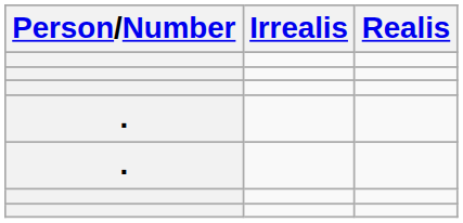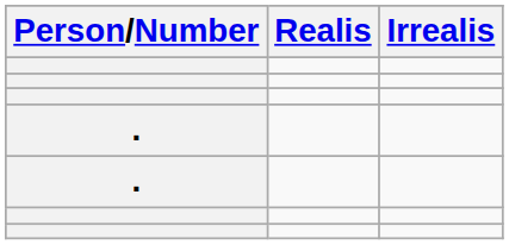columns swapped: Realis <-> Irrealis
